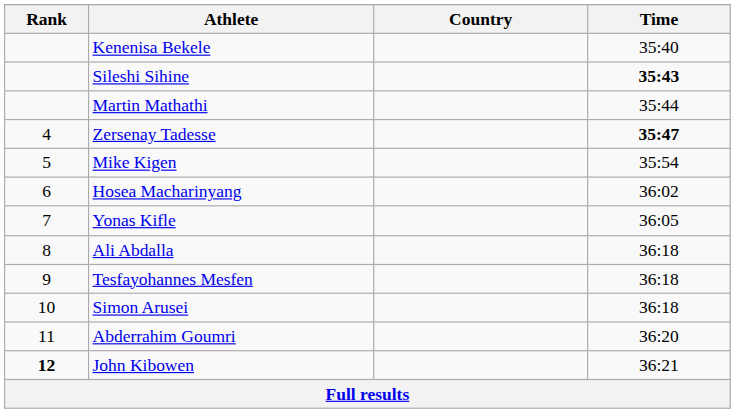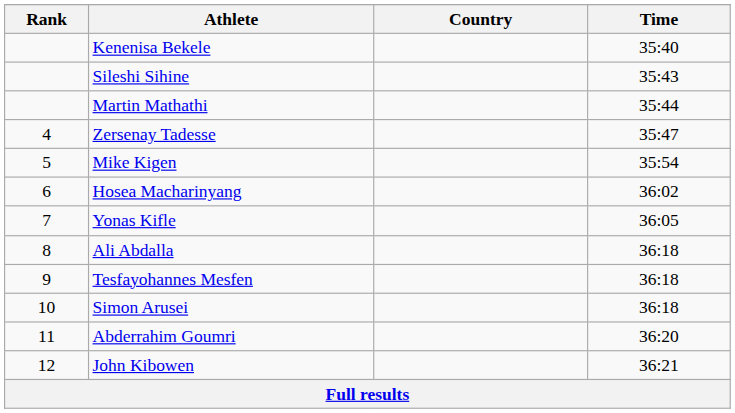Sileshi Sihine | Time: bold -> normal
Zersenay Tadesse | Time: bold -> normal
John Kibowen | Rank: bold -> normal
